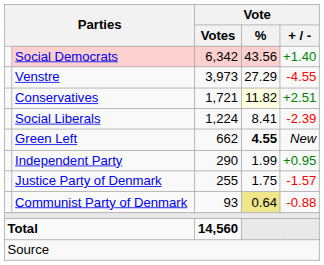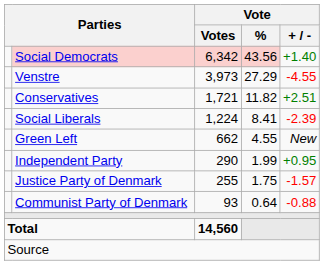Conservatives | Vote / %: lightyellow background -> no background
Green Left | Vote / %: bold -> normal
Communist Party of Denmark | Vote / %: khaki background -> no background
